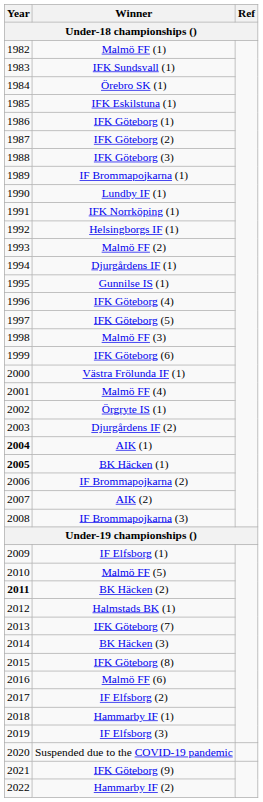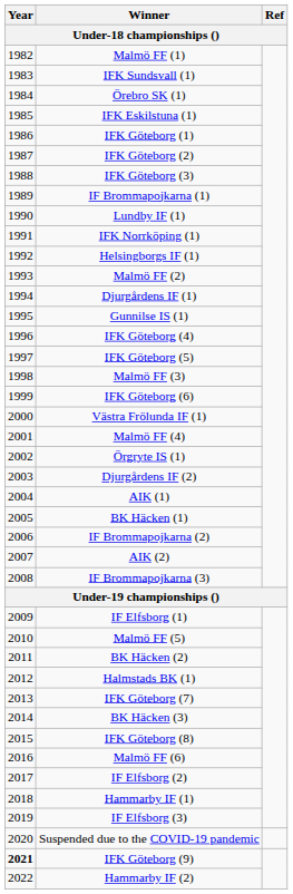AIK (1) | Year: bold -> normal
BK Häcken (1) | Year: bold -> normal
BK Häcken (2) | Year: bold -> normal
IFK Göteborg (9) | Year: normal -> bold
